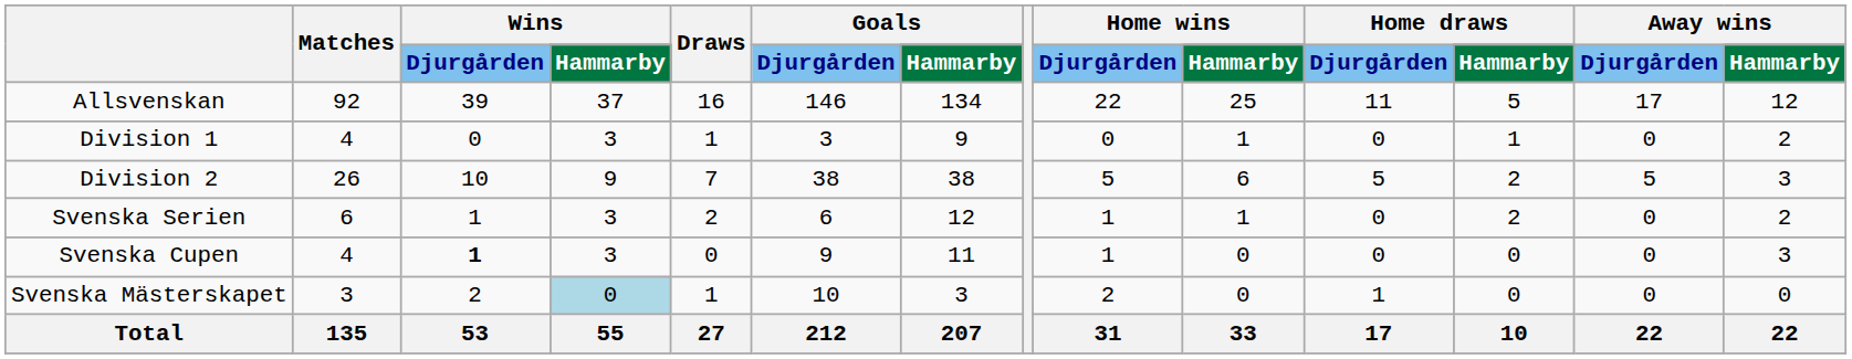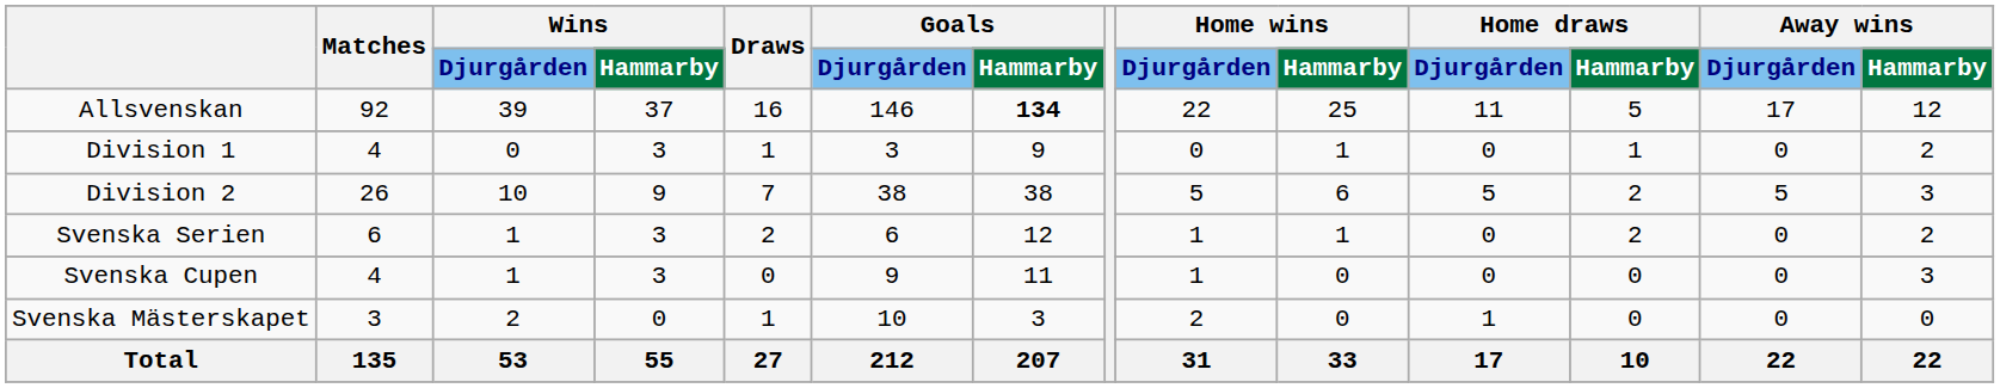Allsvenskan | Goals / Hammarby: normal -> bold
Svenska Cupen | Wins / Djurgården: bold -> normal
Svenska Mästerskapet | Wins / Hammarby: lightblue background -> no background
